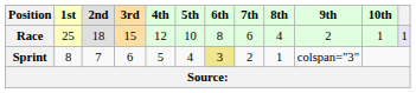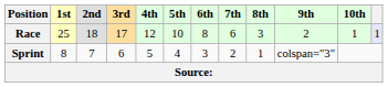Race | 3rd: 15 -> 17
Race | 8th: 4 -> 3
Sprint | 6th: khaki background -> no background
